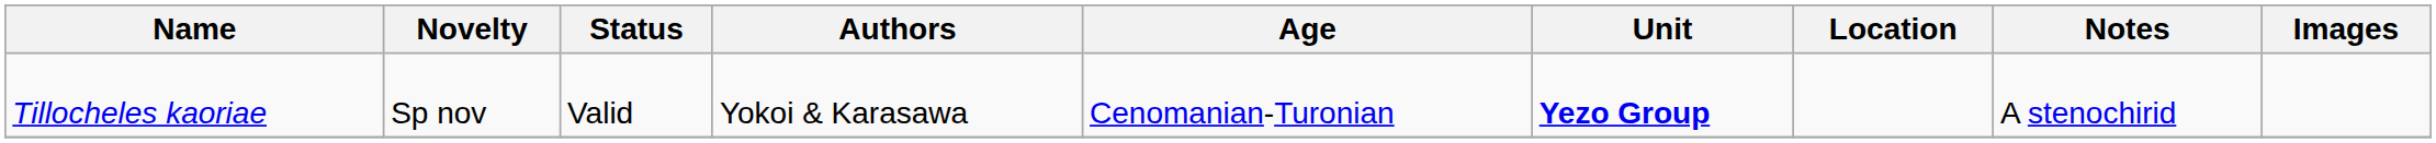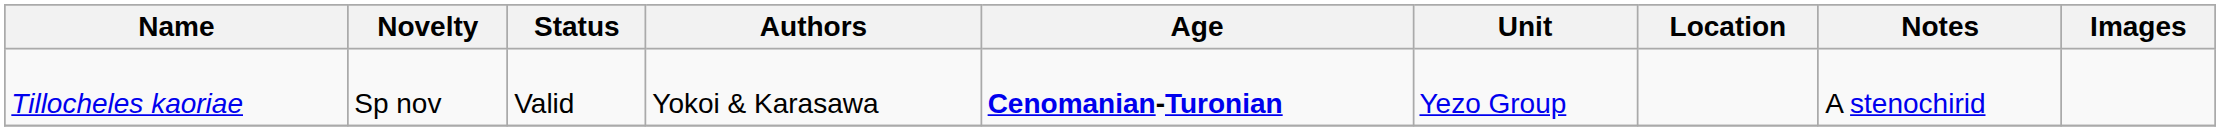Tillocheles kaoriae | Age: normal -> bold
Tillocheles kaoriae | Unit: bold -> normal
